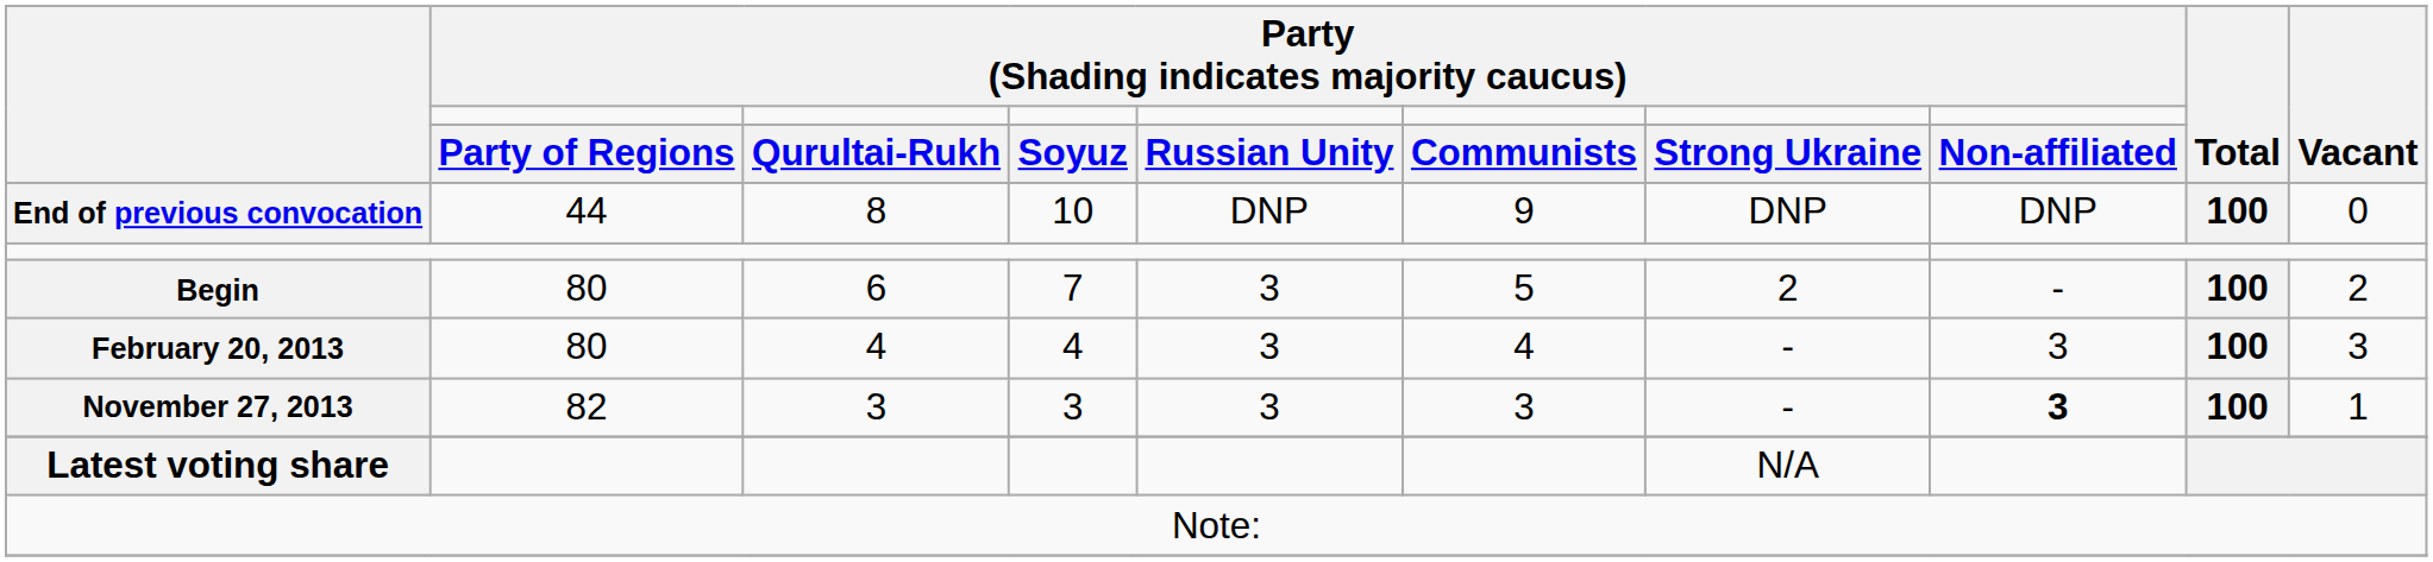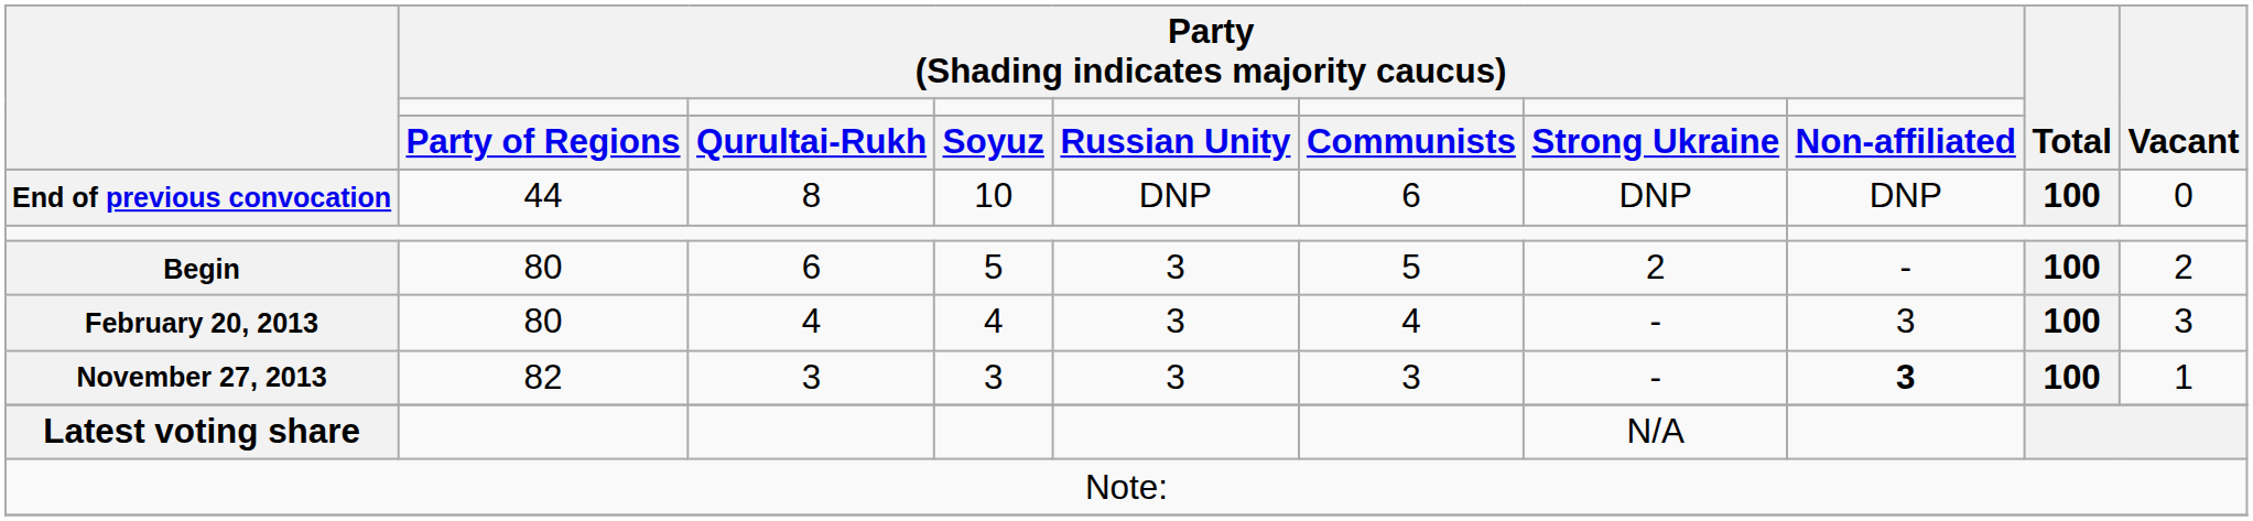End of previous convocation | column 6: 9 -> 6
Begin | column 4: 7 -> 5
